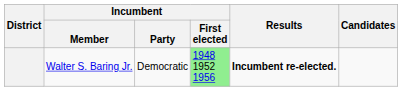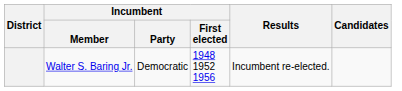Walter S. Baring Jr. | Incumbent / First elected: lightgreen background -> no background
Walter S. Baring Jr. | Results: bold -> normal
